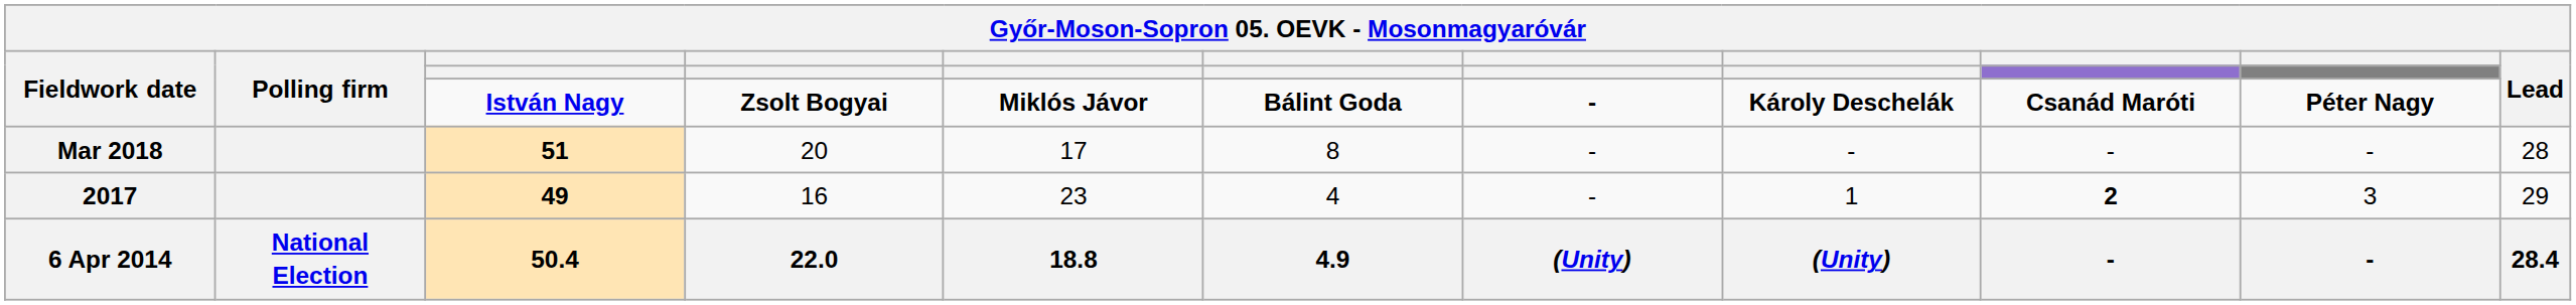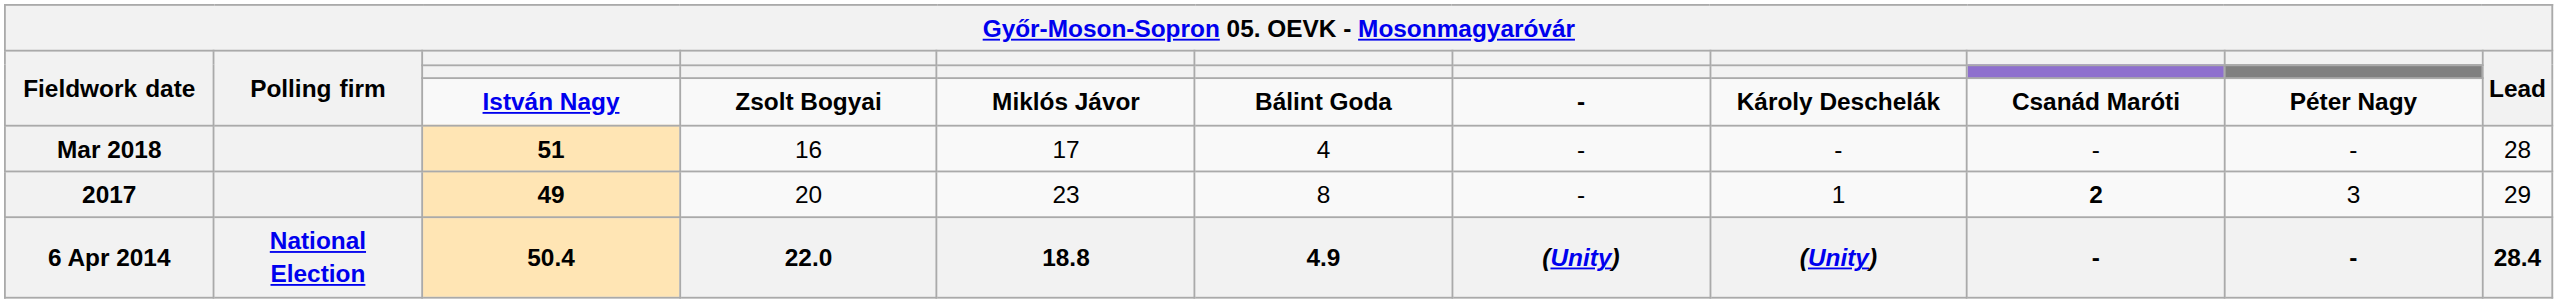Mar 2018 | column 4: 20 -> 16
Mar 2018 | column 6: 8 -> 4
2017 | column 4: 16 -> 20
2017 | column 6: 4 -> 8
